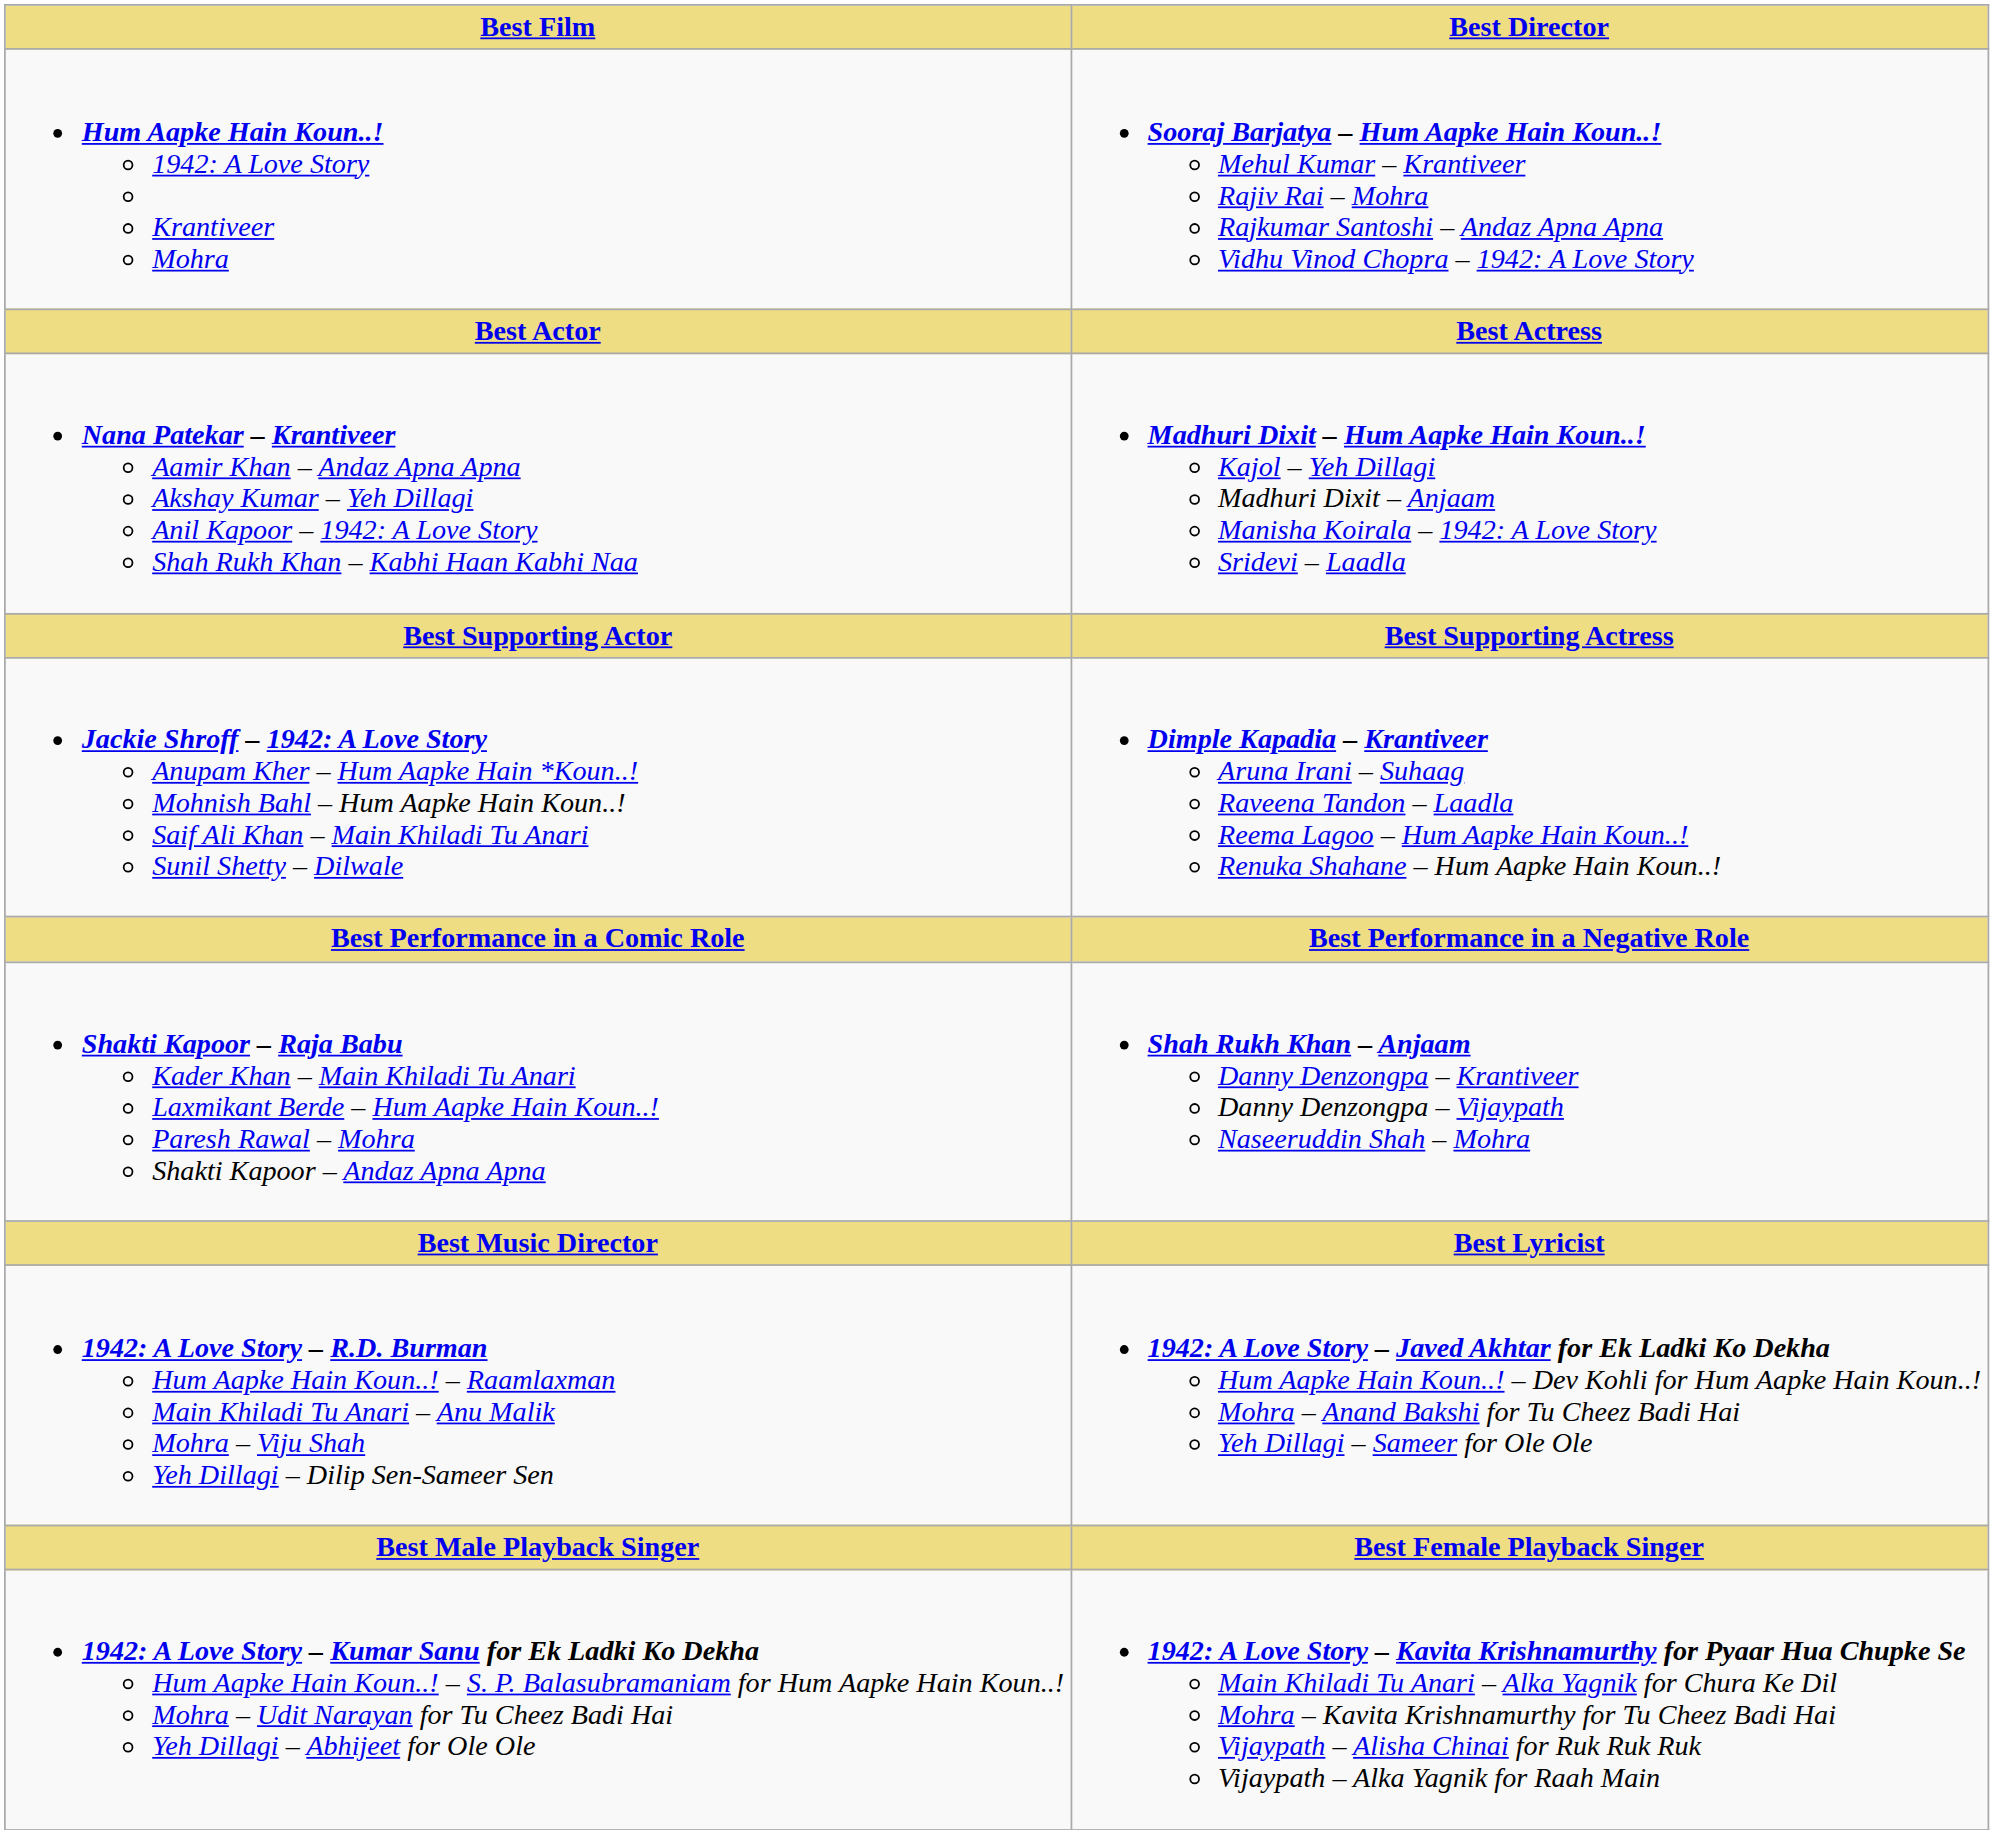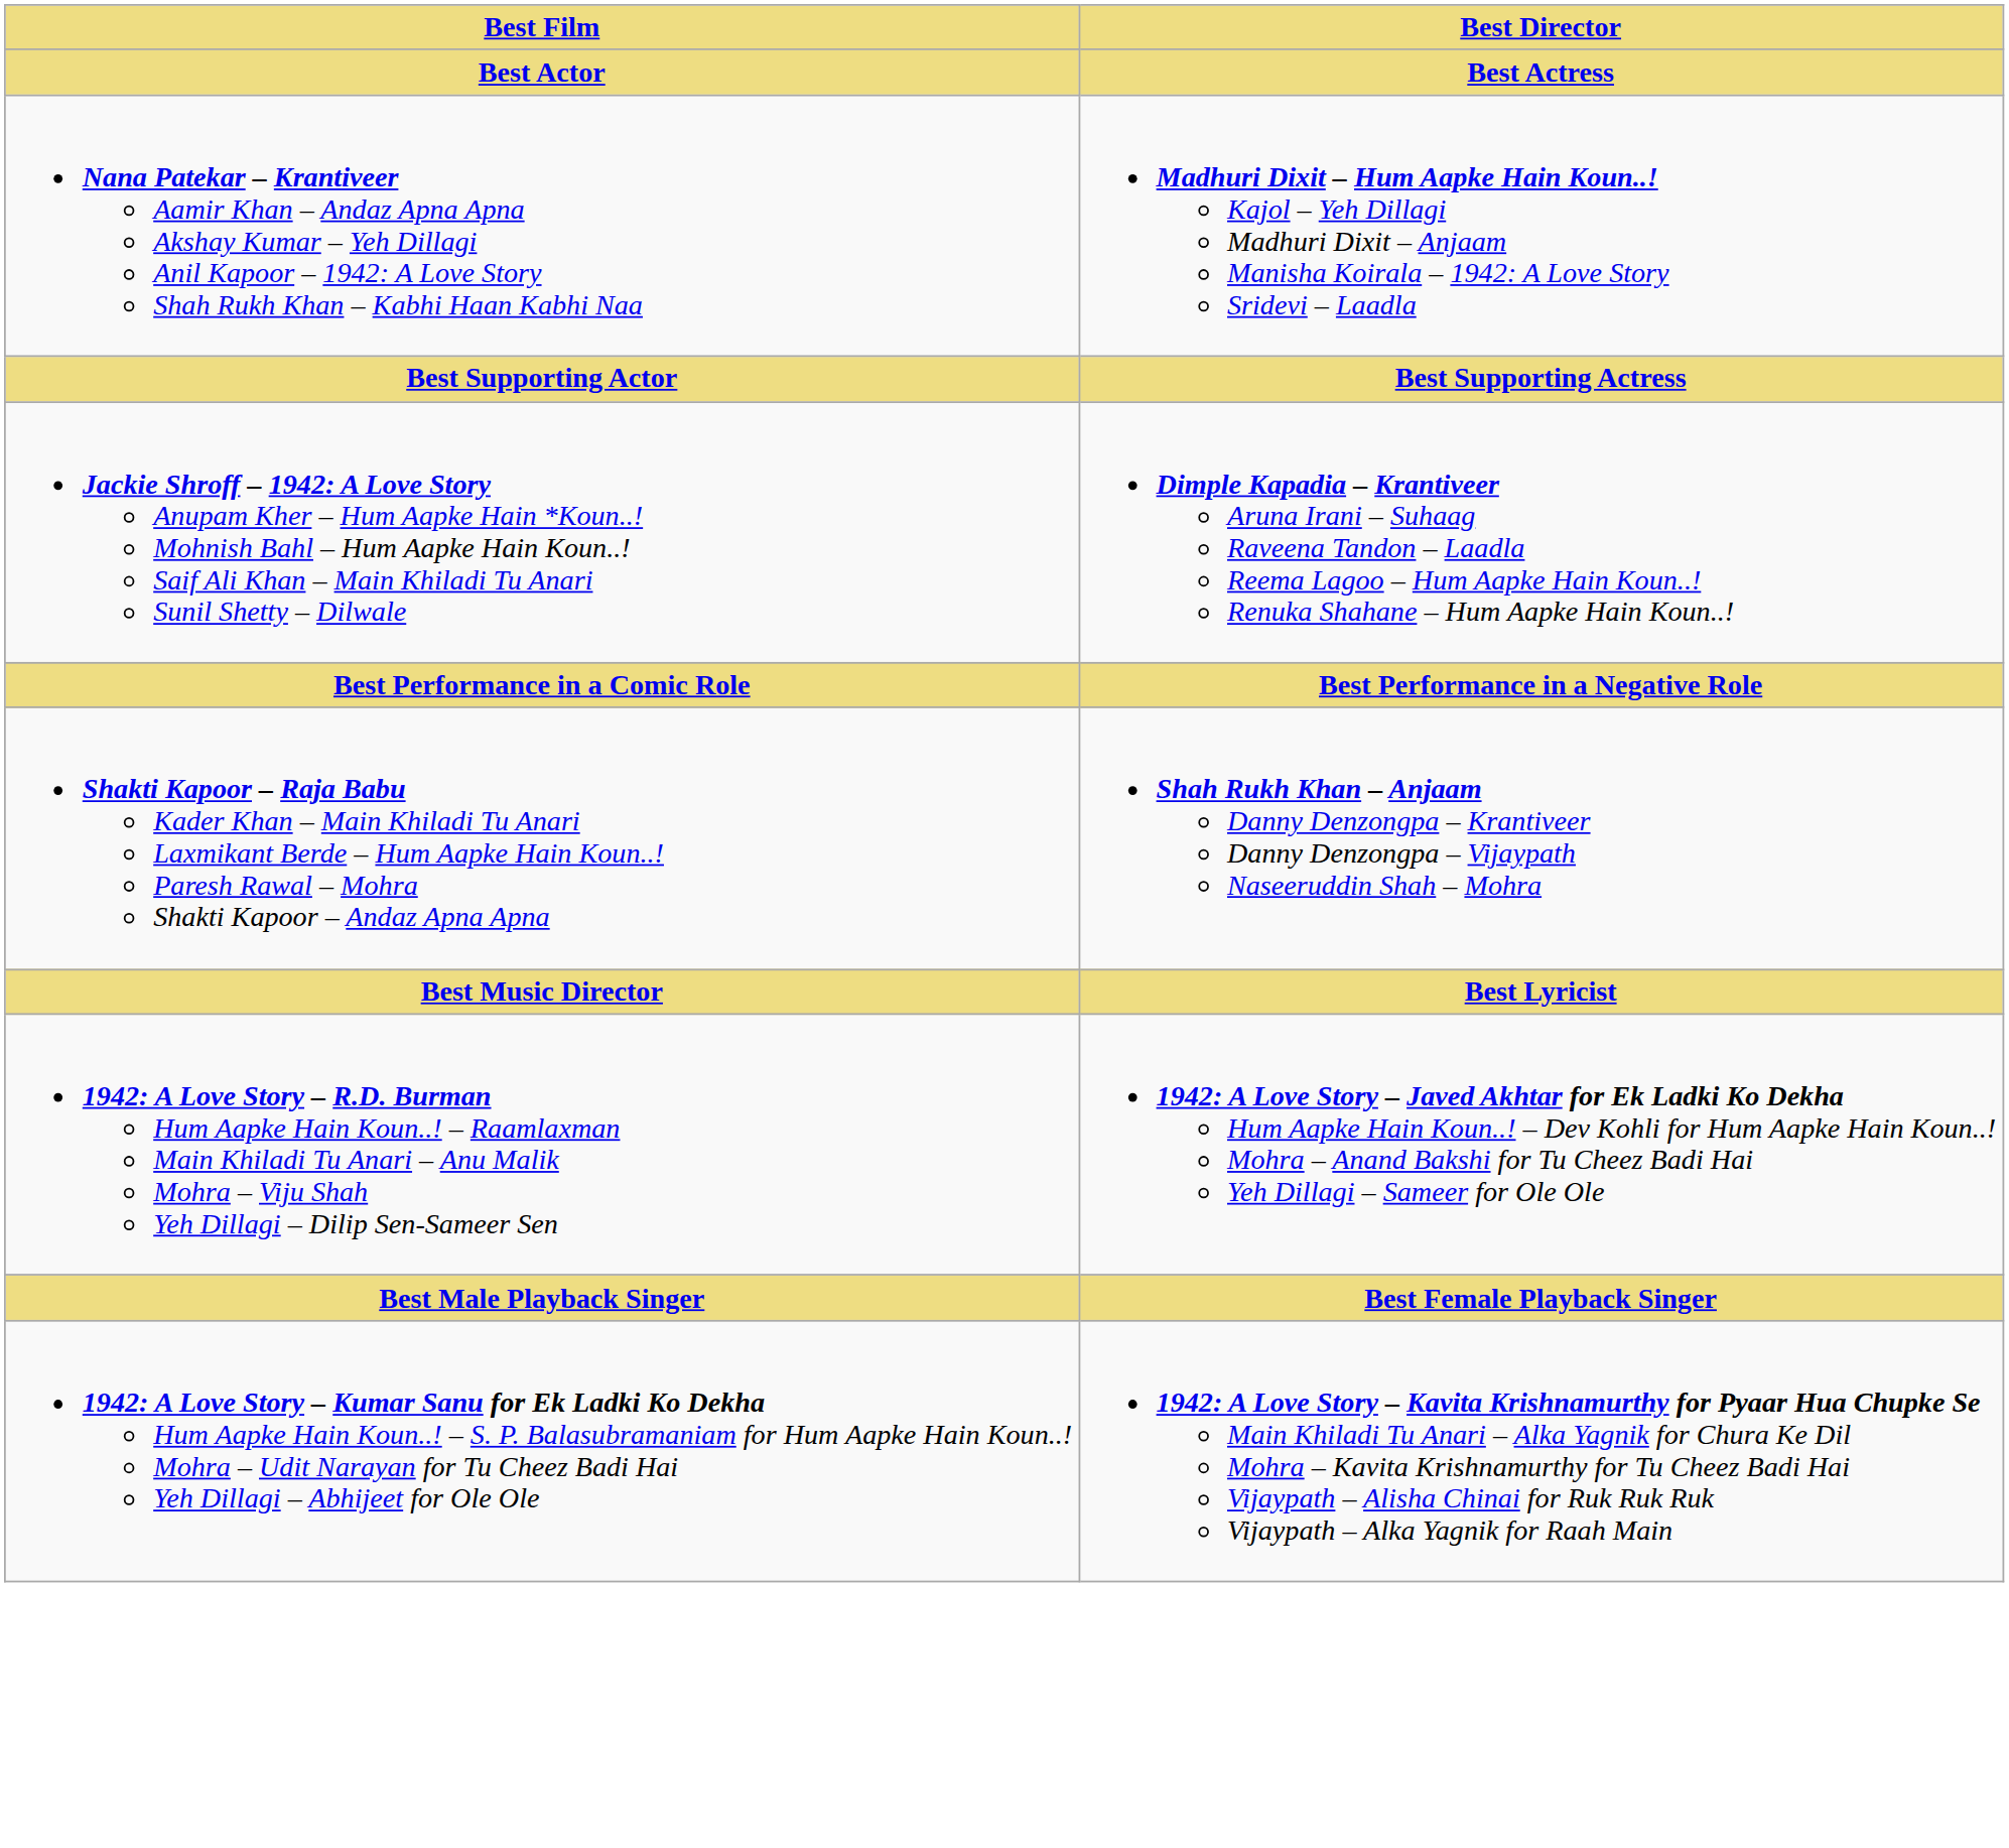- row: Hum Aapke Hain Koun..! 1942: A Love Story Krantiveer Mohra | Sooraj Barjatya – Hum Aapke Hain Koun..! Mehul Kumar – Krantiveer Rajiv Rai – Mohra Rajkumar Santoshi – Andaz Apna Apna Vidhu Vinod Chopra – 1942: A Love Story
